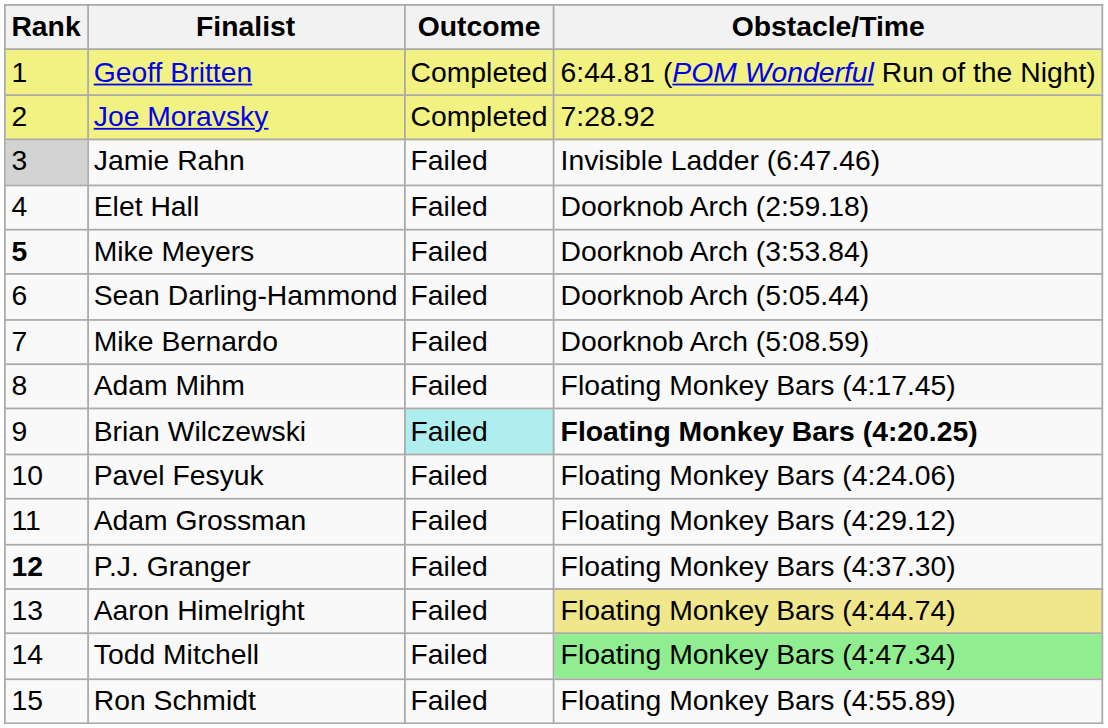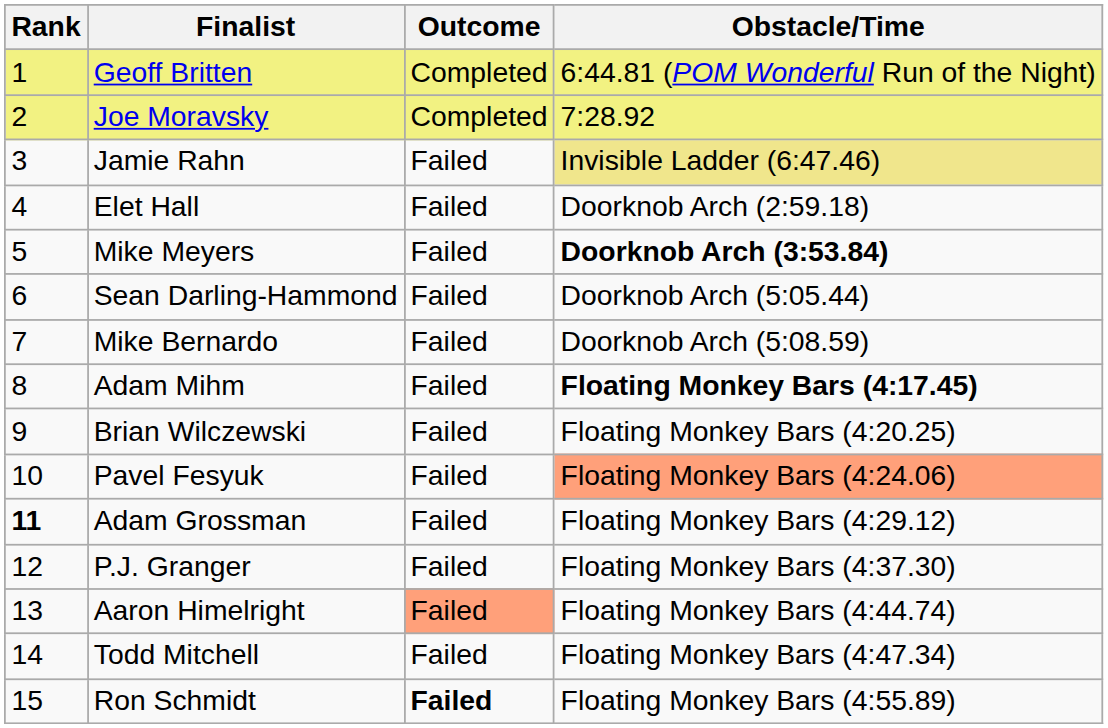Jamie Rahn | Rank: lightgrey background -> no background
Jamie Rahn | Obstacle/Time: no background -> khaki background
Mike Meyers | Rank: bold -> normal
Mike Meyers | Obstacle/Time: normal -> bold
Adam Mihm | Obstacle/Time: normal -> bold
Brian Wilczewski | Outcome: paleturquoise background -> no background
Brian Wilczewski | Obstacle/Time: bold -> normal
Pavel Fesyuk | Obstacle/Time: no background -> lightsalmon background
Adam Grossman | Rank: normal -> bold
P.J. Granger | Rank: bold -> normal
Aaron Himelright | Outcome: no background -> lightsalmon background
Aaron Himelright | Obstacle/Time: khaki background -> no background
Todd Mitchell | Obstacle/Time: lightgreen background -> no background
Ron Schmidt | Outcome: normal -> bold
